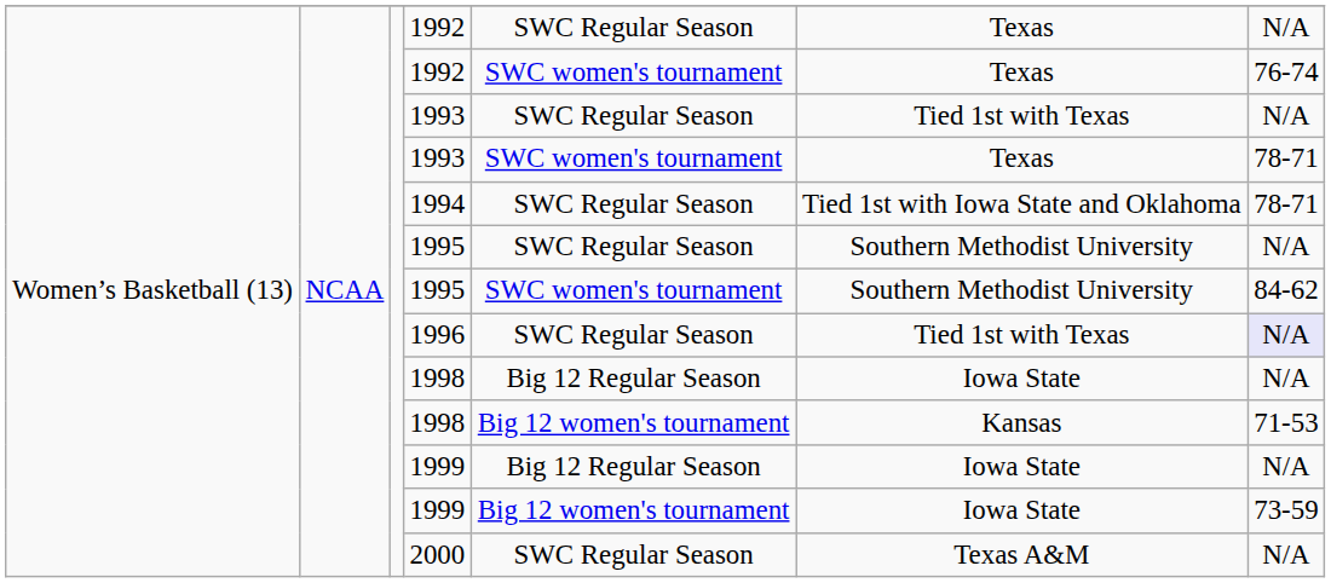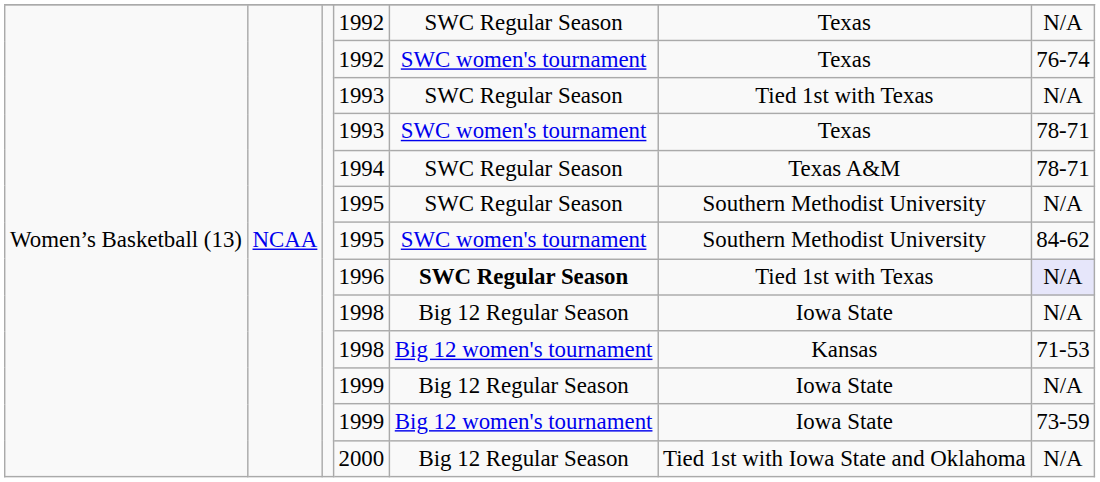1994 | column 6: Tied 1st with Iowa State and Oklahoma -> Texas A&M
1996 | column 5: normal -> bold
2000 | column 5: SWC Regular Season -> Big 12 Regular Season
2000 | column 6: Texas A&M -> Tied 1st with Iowa State and Oklahoma
